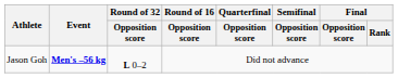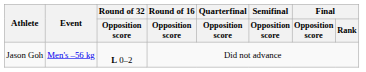Jason Goh | Event: bold -> normal
